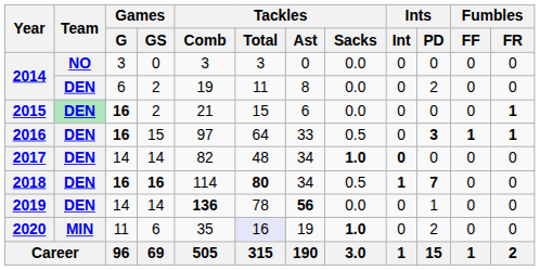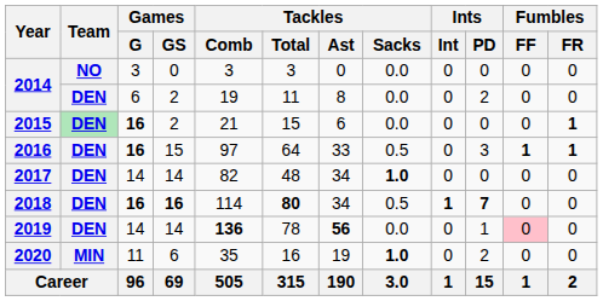2016 | Ints / PD: bold -> normal
2017 | Ints / Int: bold -> normal
2019 | Fumbles / FF: no background -> pink background
2020 | Tackles / Total: lavender background -> no background
